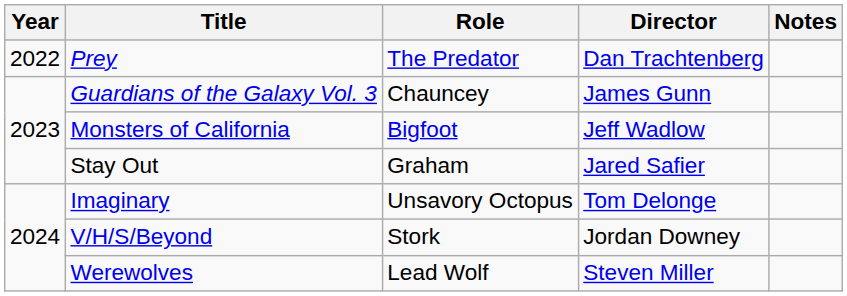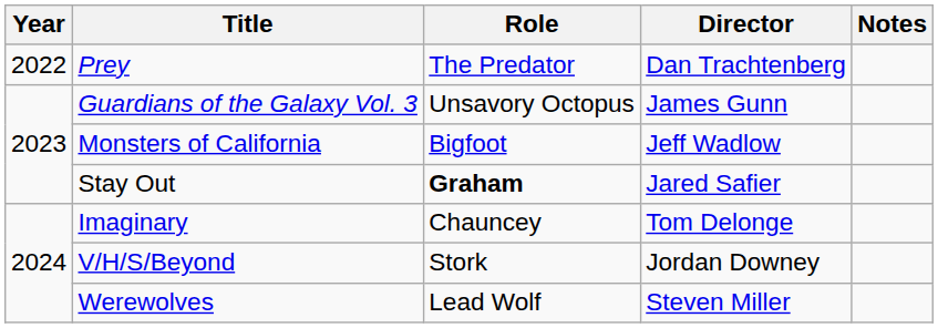Guardians of the Galaxy Vol. 3 | Role: Chauncey -> Unsavory Octopus
Stay Out | Role: normal -> bold
Imaginary | Role: Unsavory Octopus -> Chauncey
